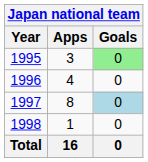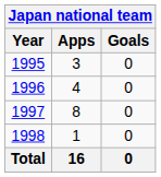1995 | Goals: lightgreen background -> no background
1997 | Goals: lightblue background -> no background
